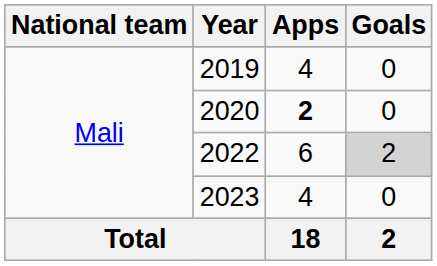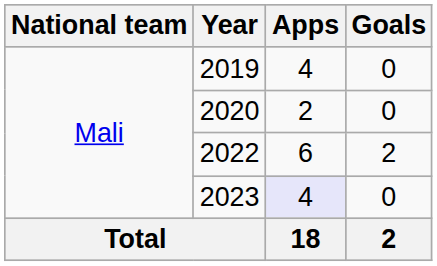2020 | Apps: bold -> normal
2022 | Goals: lightgrey background -> no background
2023 | Apps: no background -> lavender background
